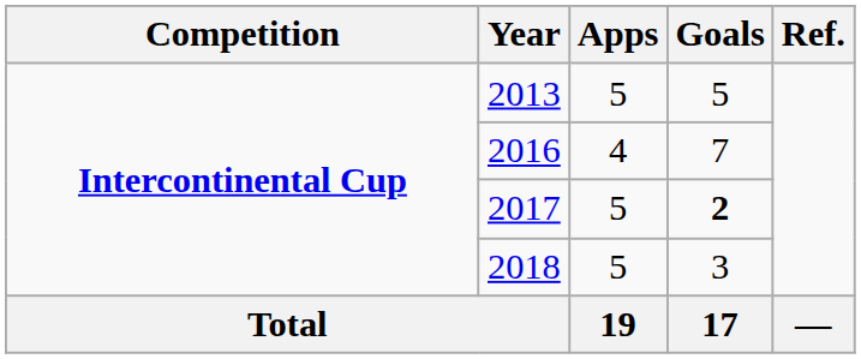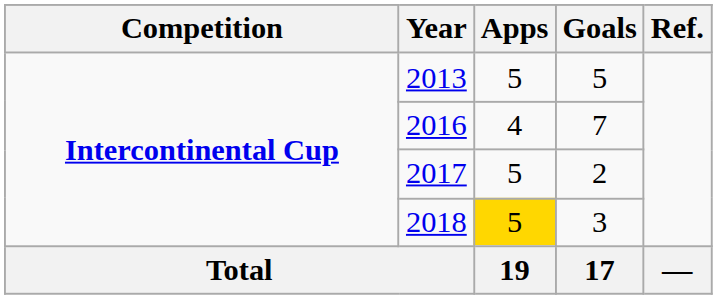2017 | Goals: bold -> normal
2018 | Apps: no background -> gold background
